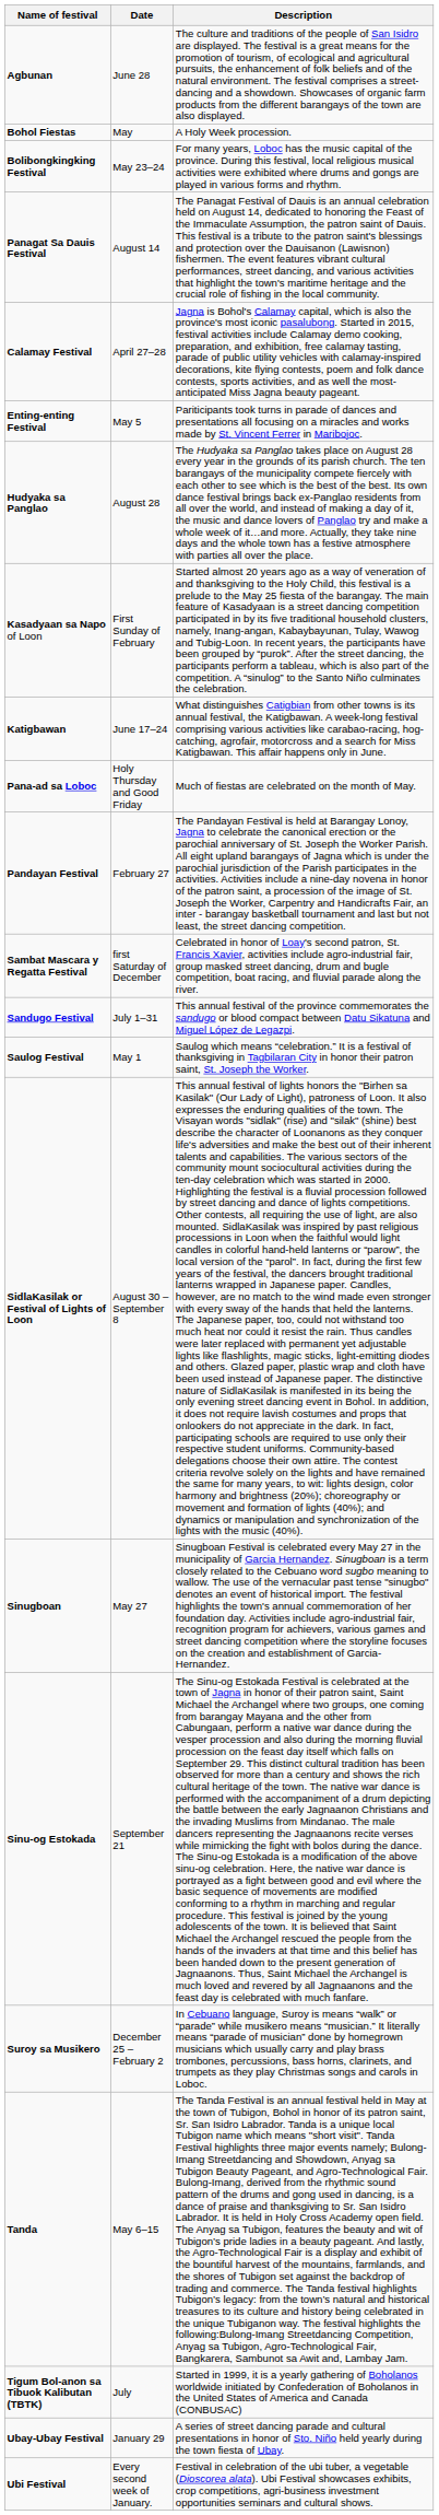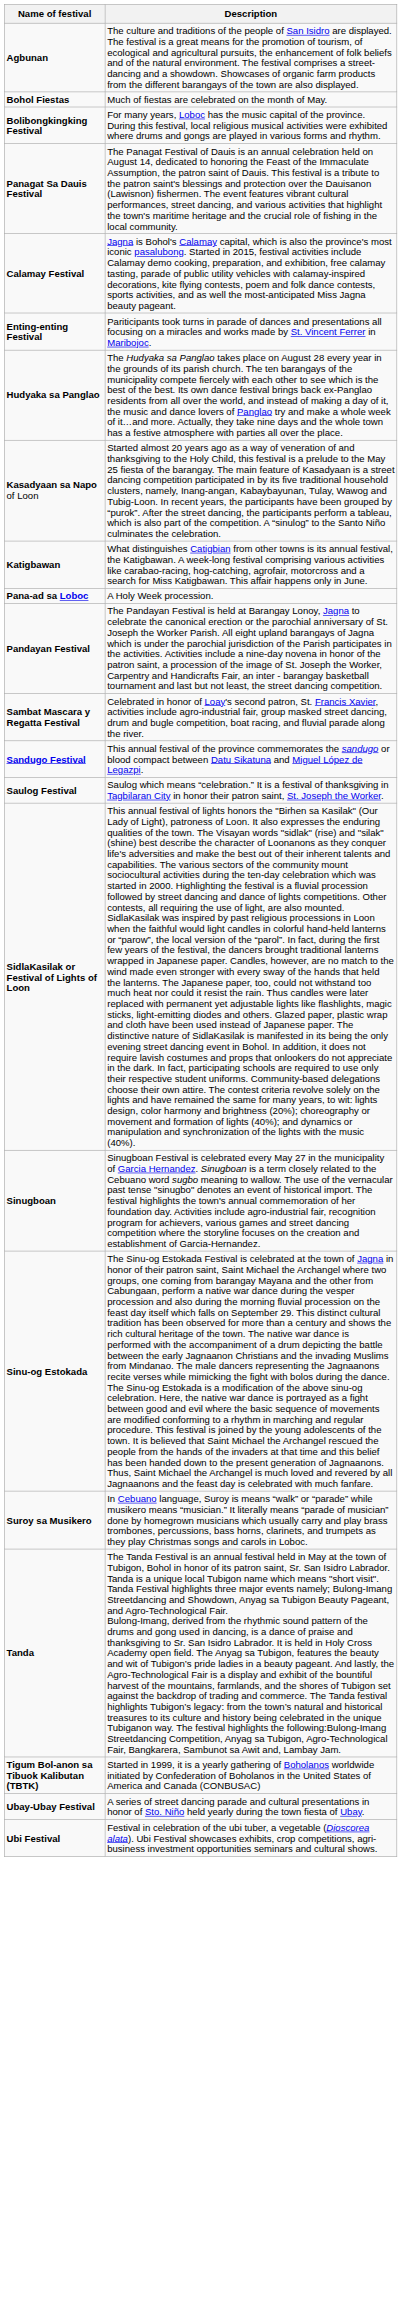- column: Date | June 28 | May | May 23–24 | August 14 | April 27–28 | May 5 | August 28 | First Sunday of February | June 17–24 | Holy Thursday and Good Friday | February 27 | first Saturday of December | July 1–31 | May 1 | August 30 – September 8 | May 27 | September 21 | December 25 – February 2 | May 6–15 | July | January 29 | Every second week of January.
Bohol Fiestas | Description: A Holy Week procession. -> Much of fiestas are celebrated on the month of May.
Pana-ad sa Loboc | Description: Much of fiestas are celebrated on the month of May. -> A Holy Week procession.
